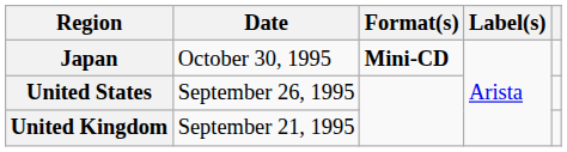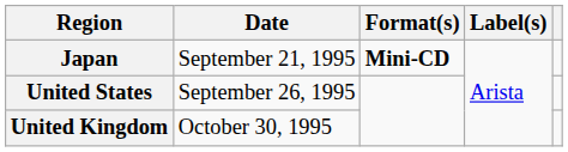Japan | Date: October 30, 1995 -> September 21, 1995
United Kingdom | Date: September 21, 1995 -> October 30, 1995
